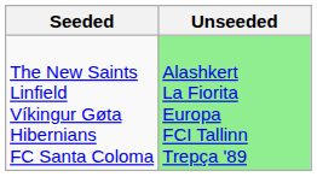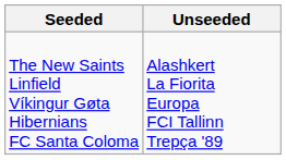row 2 | Unseeded: lightgreen background -> no background
